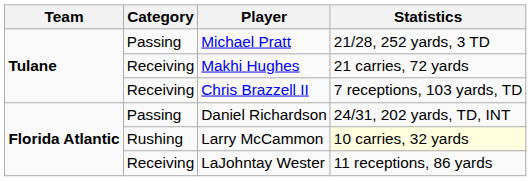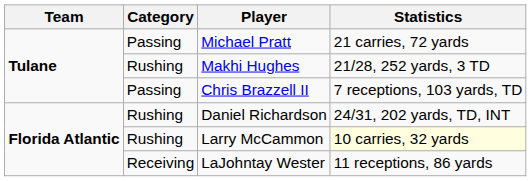Michael Pratt | Statistics: 21/28, 252 yards, 3 TD -> 21 carries, 72 yards
Makhi Hughes | Category: Receiving -> Rushing
Makhi Hughes | Statistics: 21 carries, 72 yards -> 21/28, 252 yards, 3 TD
Chris Brazzell II | Category: Receiving -> Passing
Daniel Richardson | Category: Passing -> Rushing
